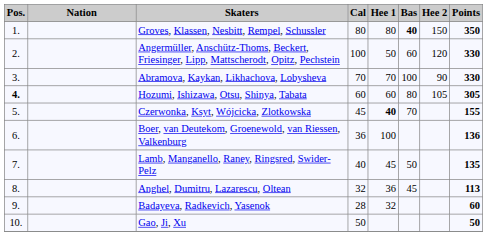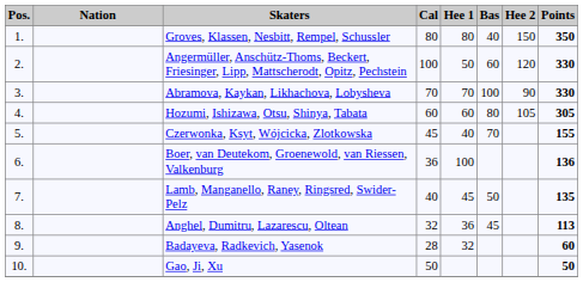Groves, Klassen, Nesbitt, Rempel, Schussler | Bas: bold -> normal
Hozumi, Ishizawa, Otsu, Shinya, Tabata | Pos.: bold -> normal
Czerwonka, Ksyt, Wójcicka, Zlotkowska | Hee 1: bold -> normal
